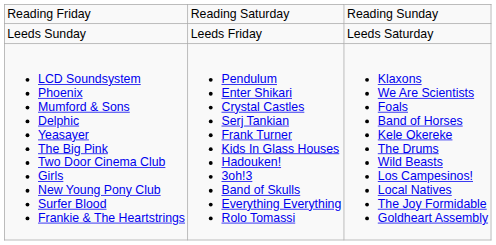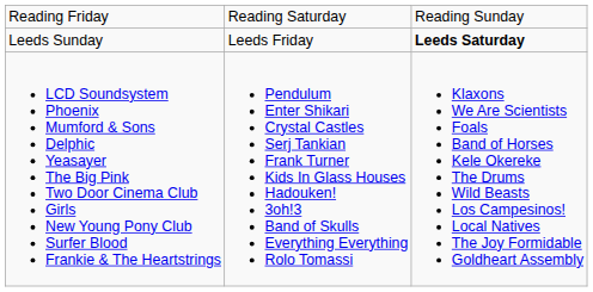Leeds Sunday | column 3: normal -> bold
